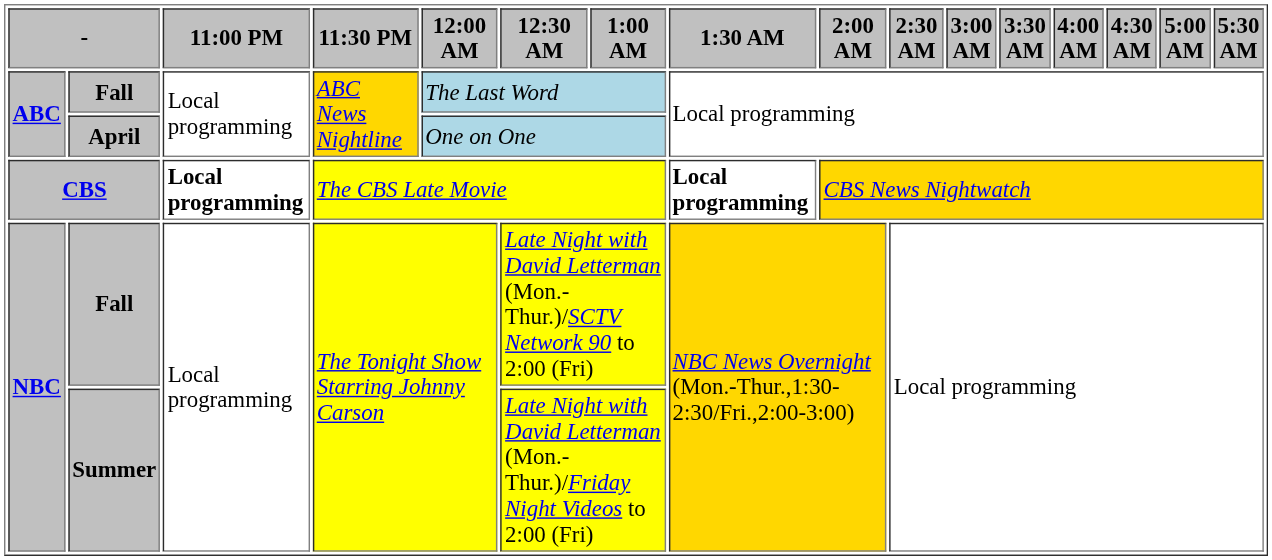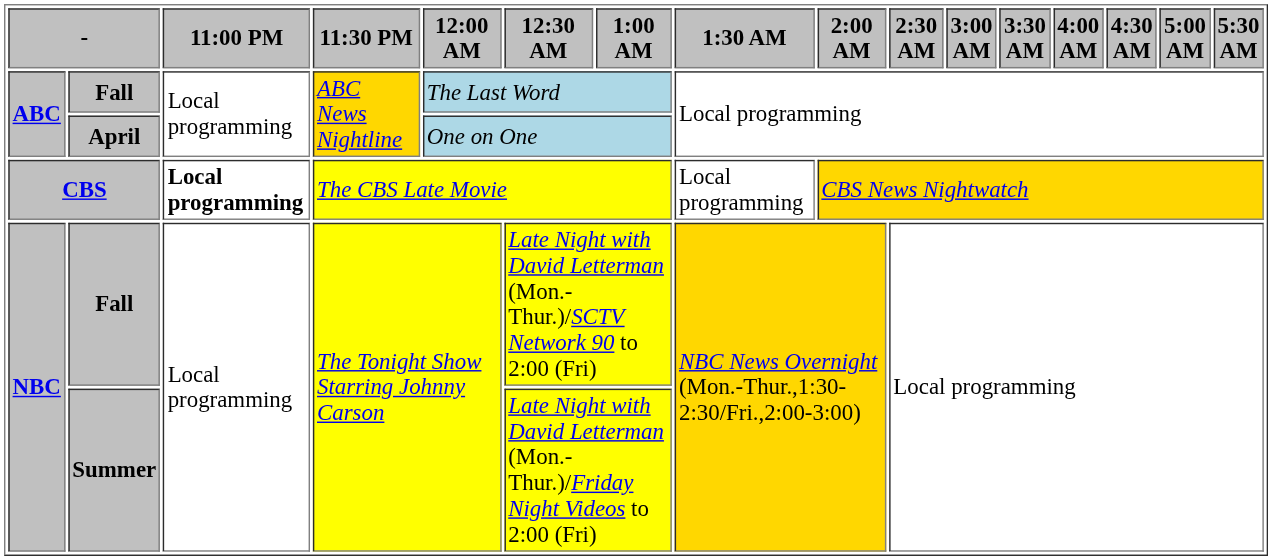CBS | 1:30 AM: bold -> normal
